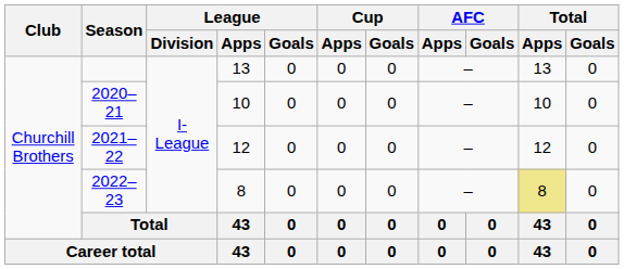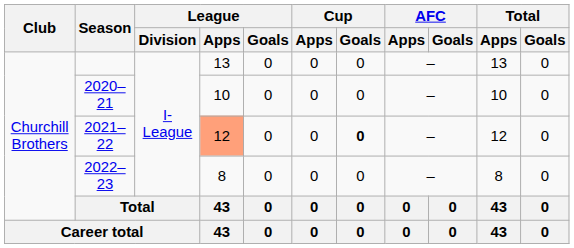2021–22 | League / Apps: no background -> lightsalmon background
2021–22 | Cup / Goals: normal -> bold
2022–23 | Total / Apps: khaki background -> no background
